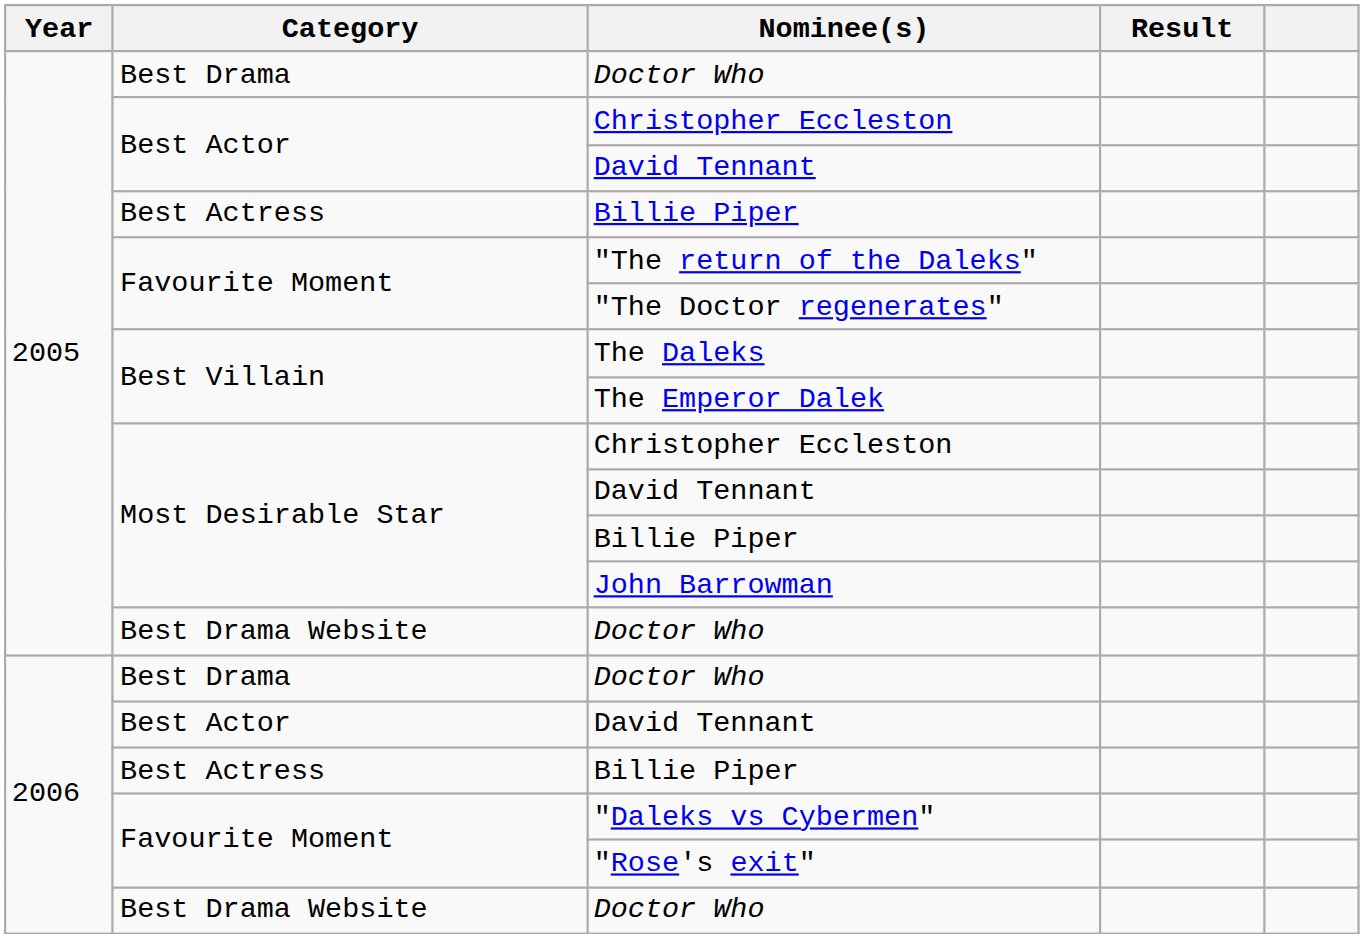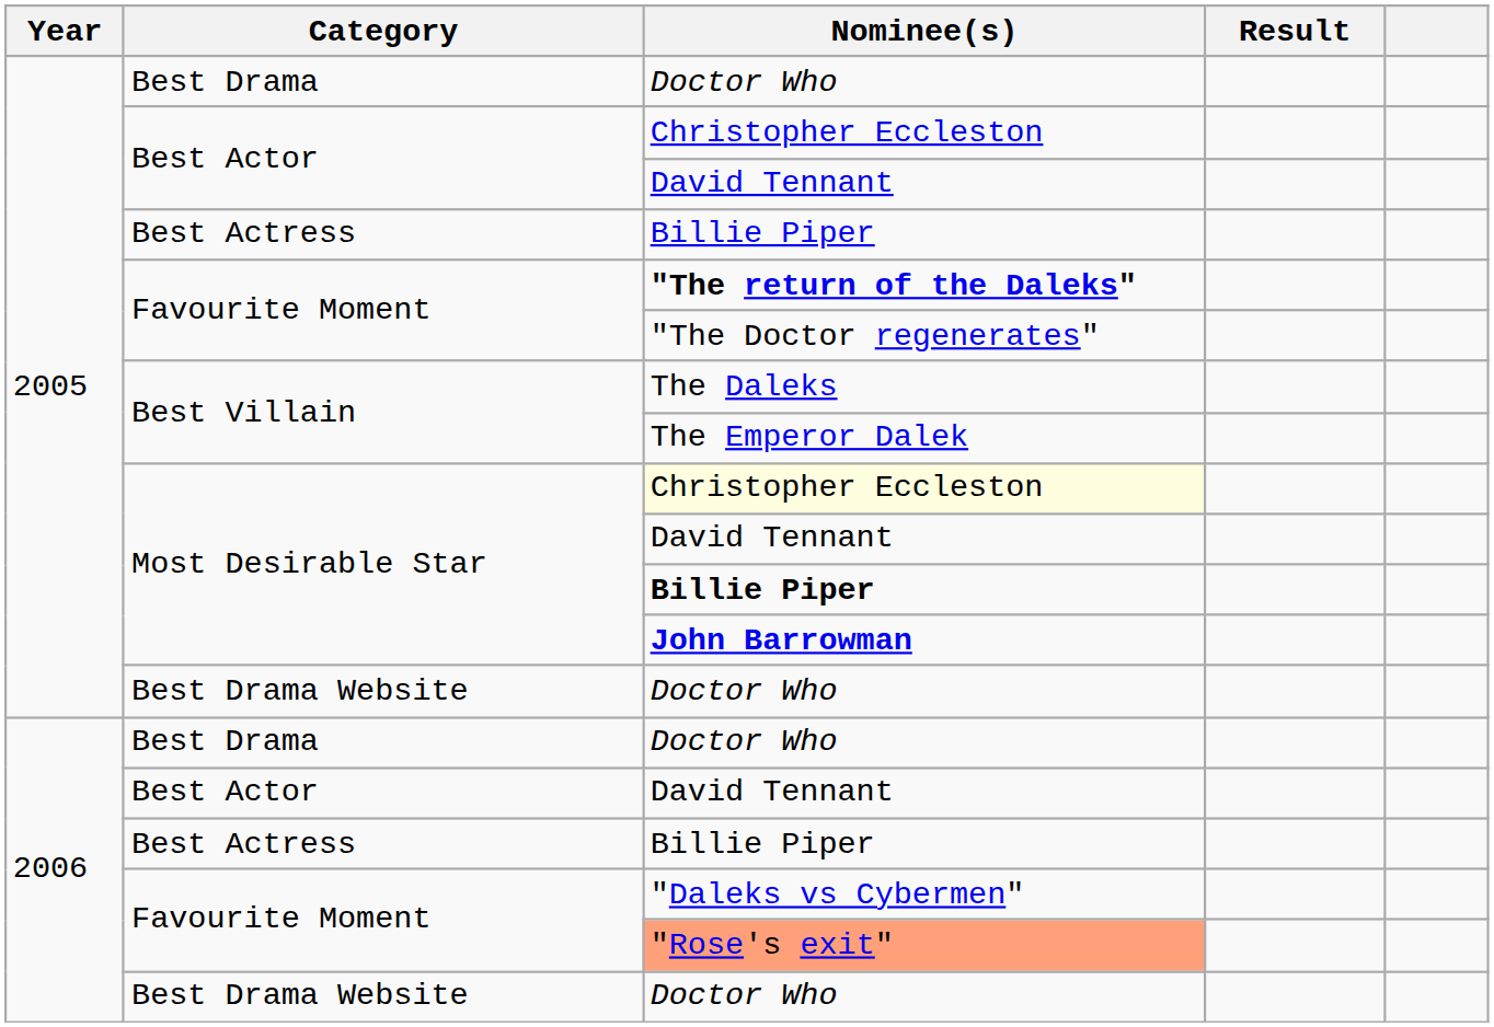"The return of the Daleks" | Nominee(s): normal -> bold
Most Desirable Star / Christopher Eccleston | Nominee(s): no background -> lightyellow background
Most Desirable Star / Billie Piper | Nominee(s): normal -> bold
John Barrowman | Nominee(s): normal -> bold
"Rose's exit" | Nominee(s): no background -> lightsalmon background
